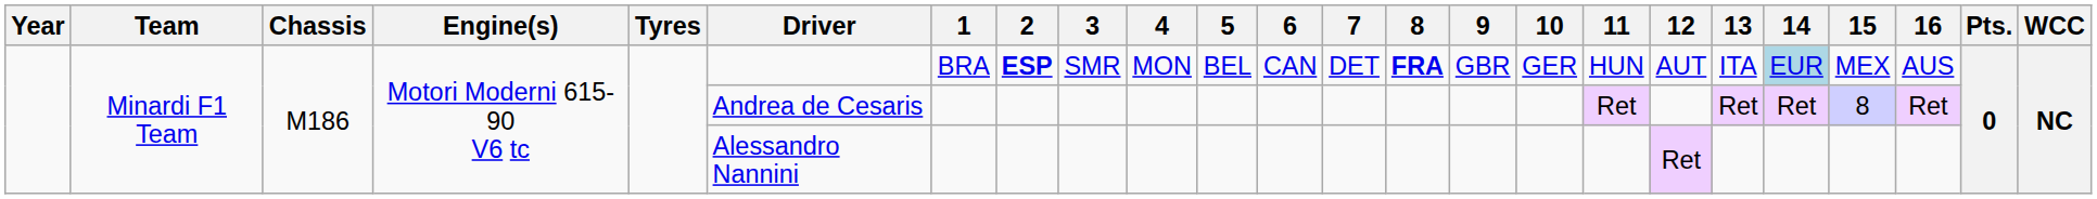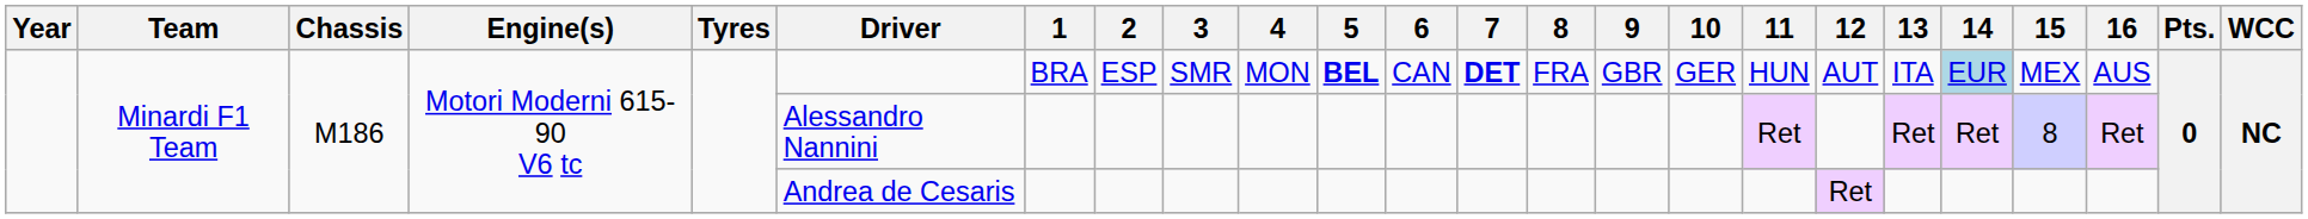row 2 | 2: bold -> normal
row 2 | 5: normal -> bold
row 2 | 7: normal -> bold
row 2 | 8: bold -> normal
row 3 | Driver: Andrea de Cesaris -> Alessandro Nannini
row 4 | Driver: Alessandro Nannini -> Andrea de Cesaris
